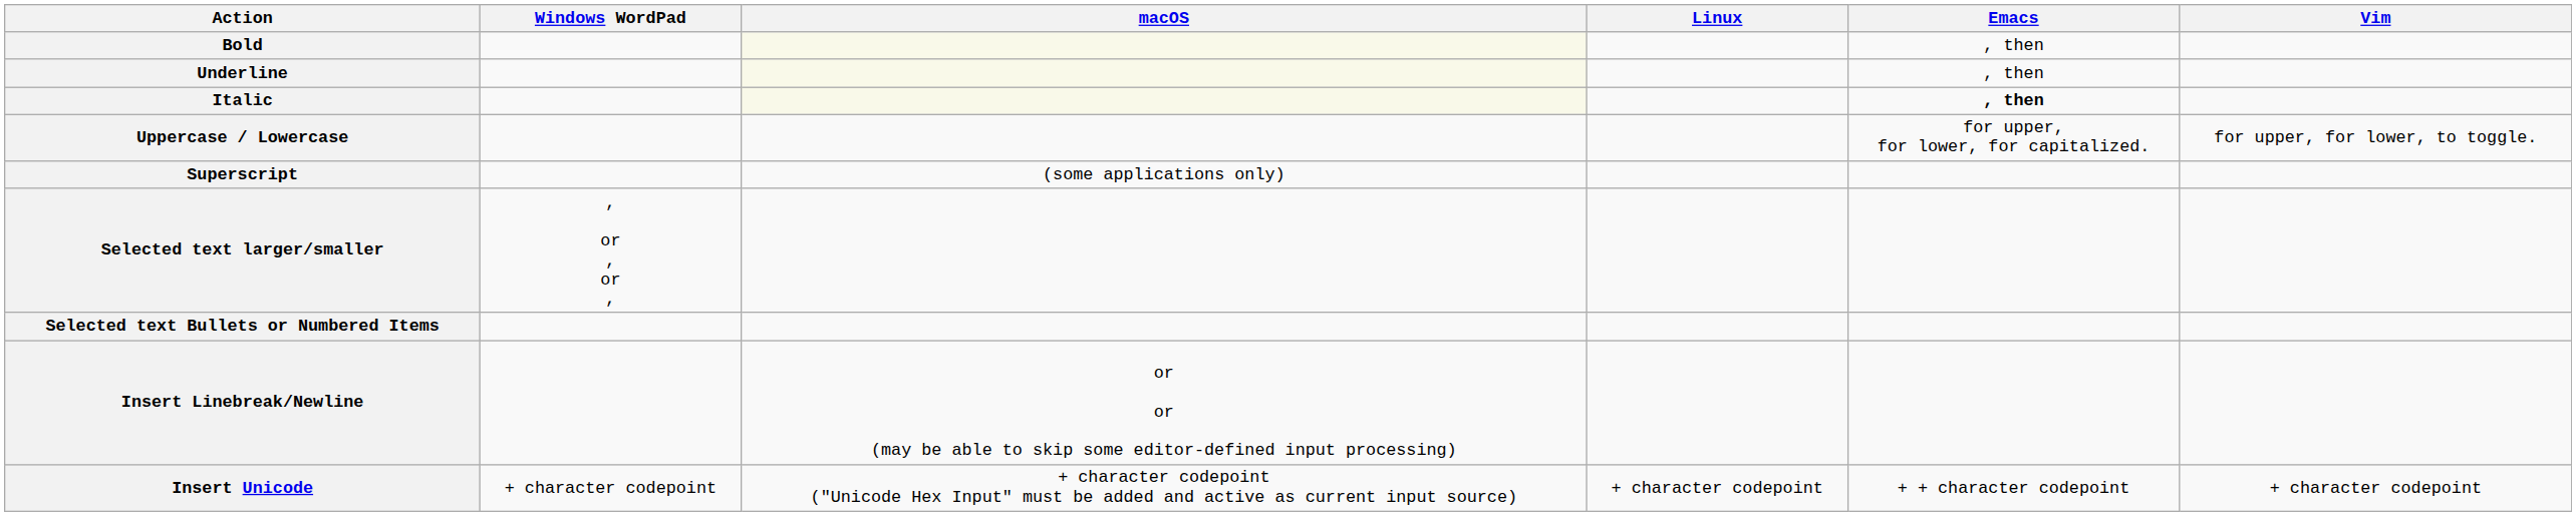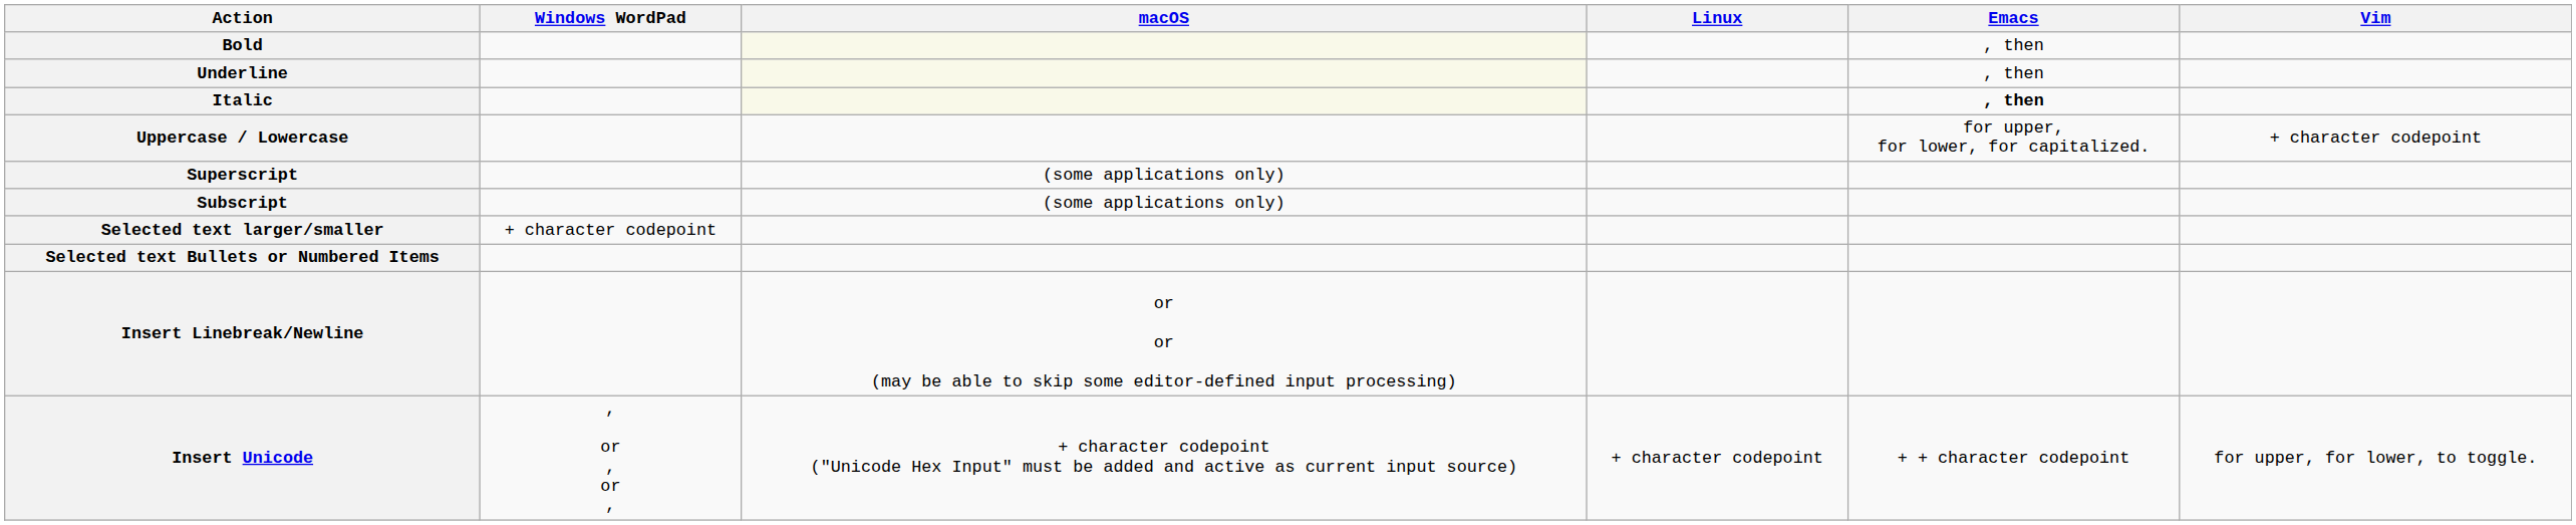Uppercase / Lowercase | Vim: for upper, for lower, to toggle. -> + character codepoint
+ row: Subscript | (some applications only)
Selected text larger/smaller | Windows WordPad: , or , or , -> + character codepoint
Insert Unicode | Windows WordPad: + character codepoint -> , or , or ,
Insert Unicode | Vim: + character codepoint -> for upper, for lower, to toggle.
